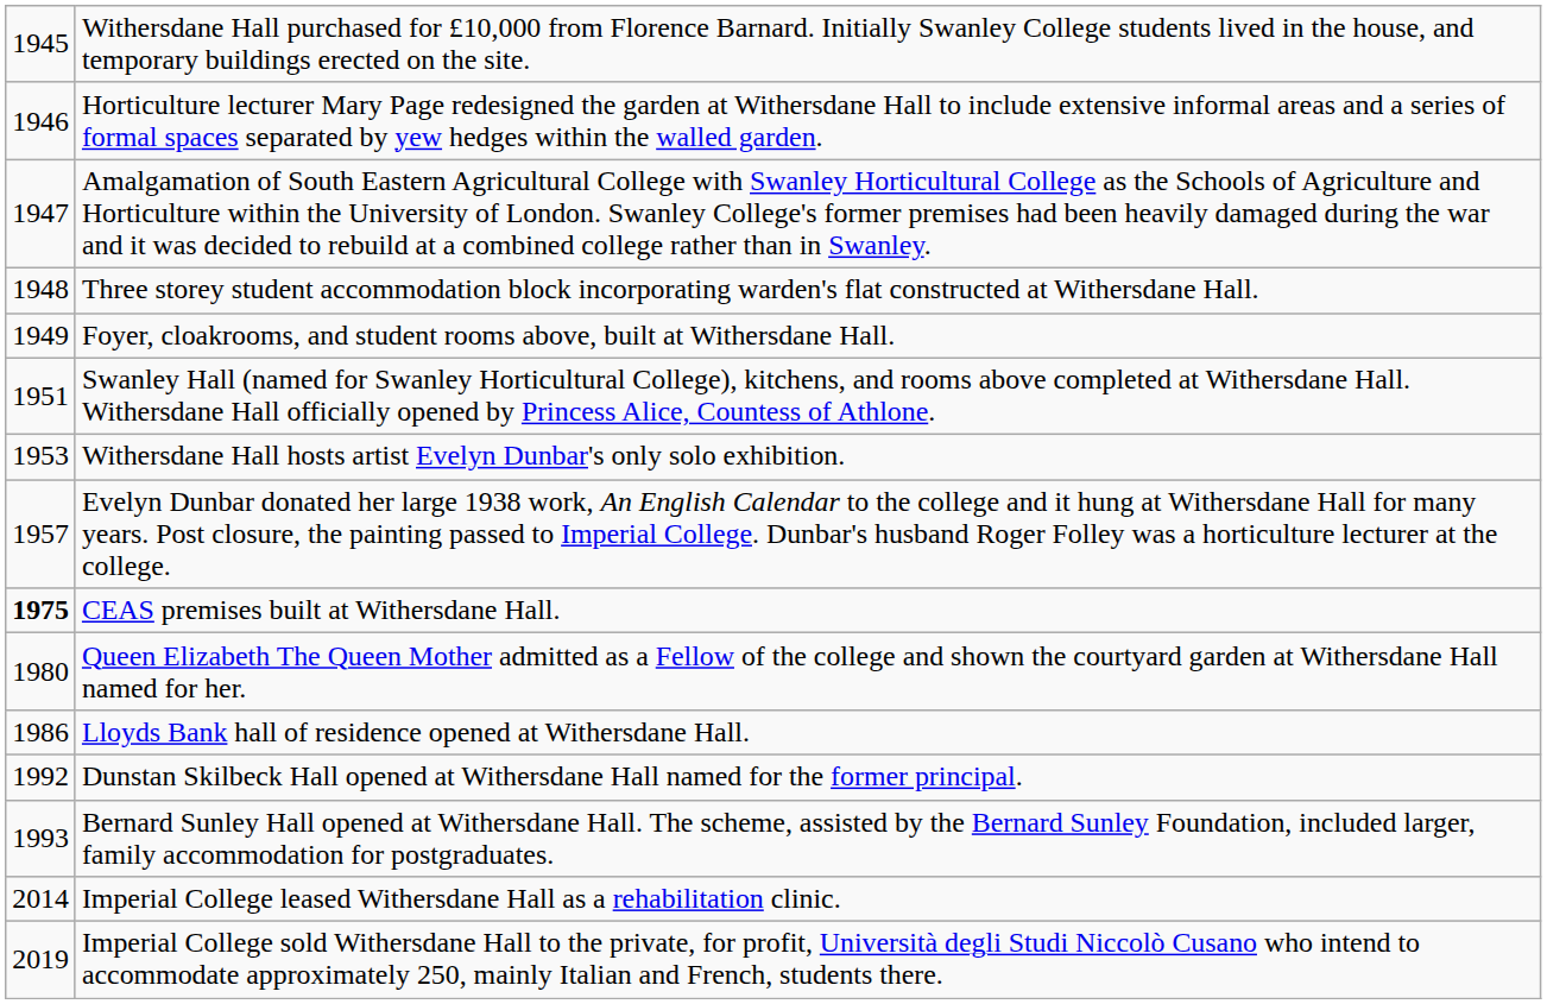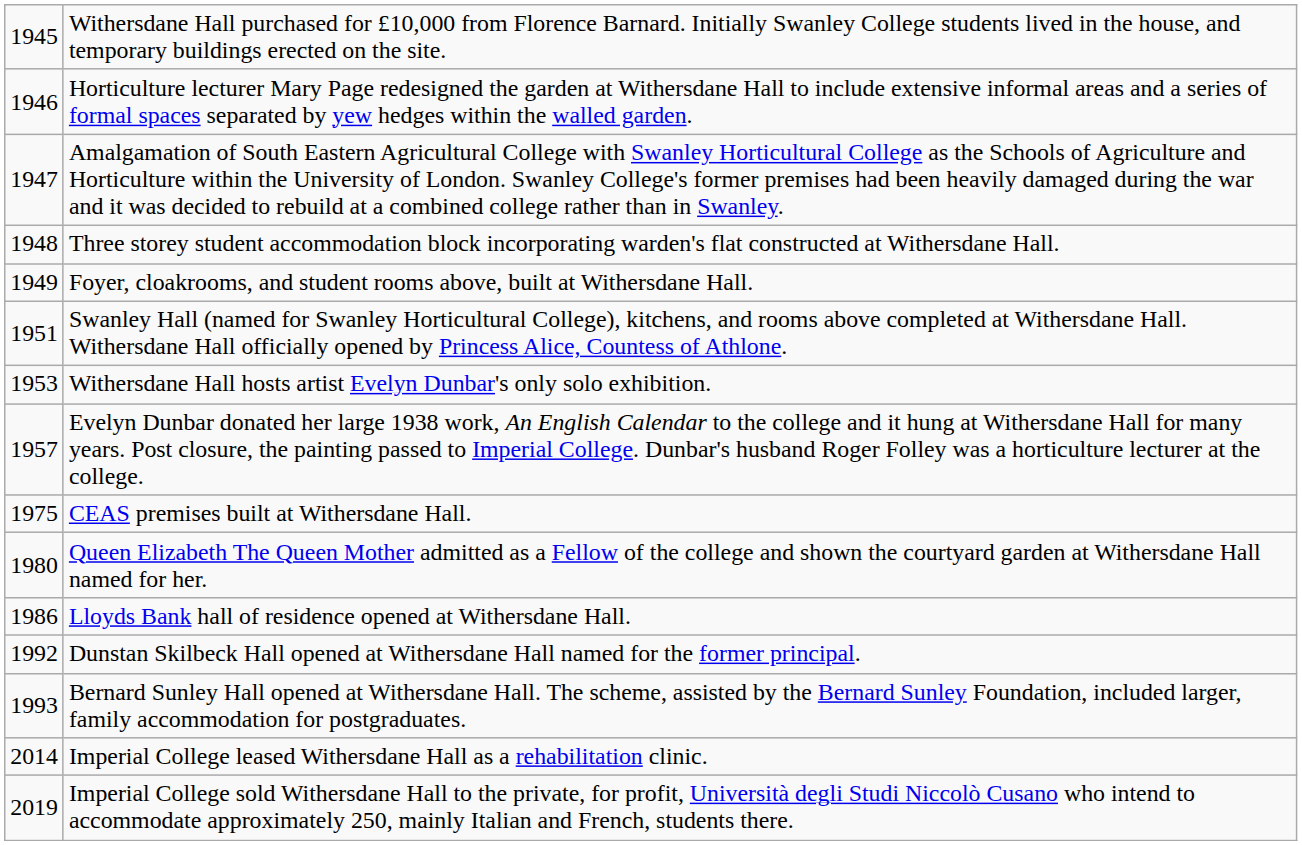CEAS premises built at Withersdane Hall. | column 1: bold -> normal
